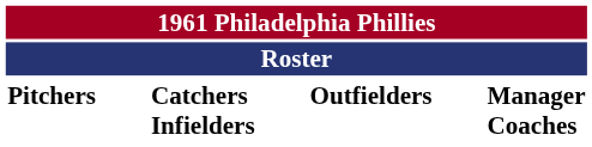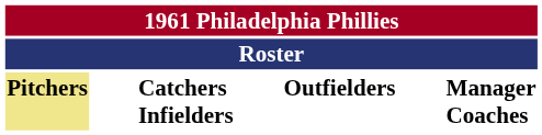Pitchers | column 1: no background -> khaki background
